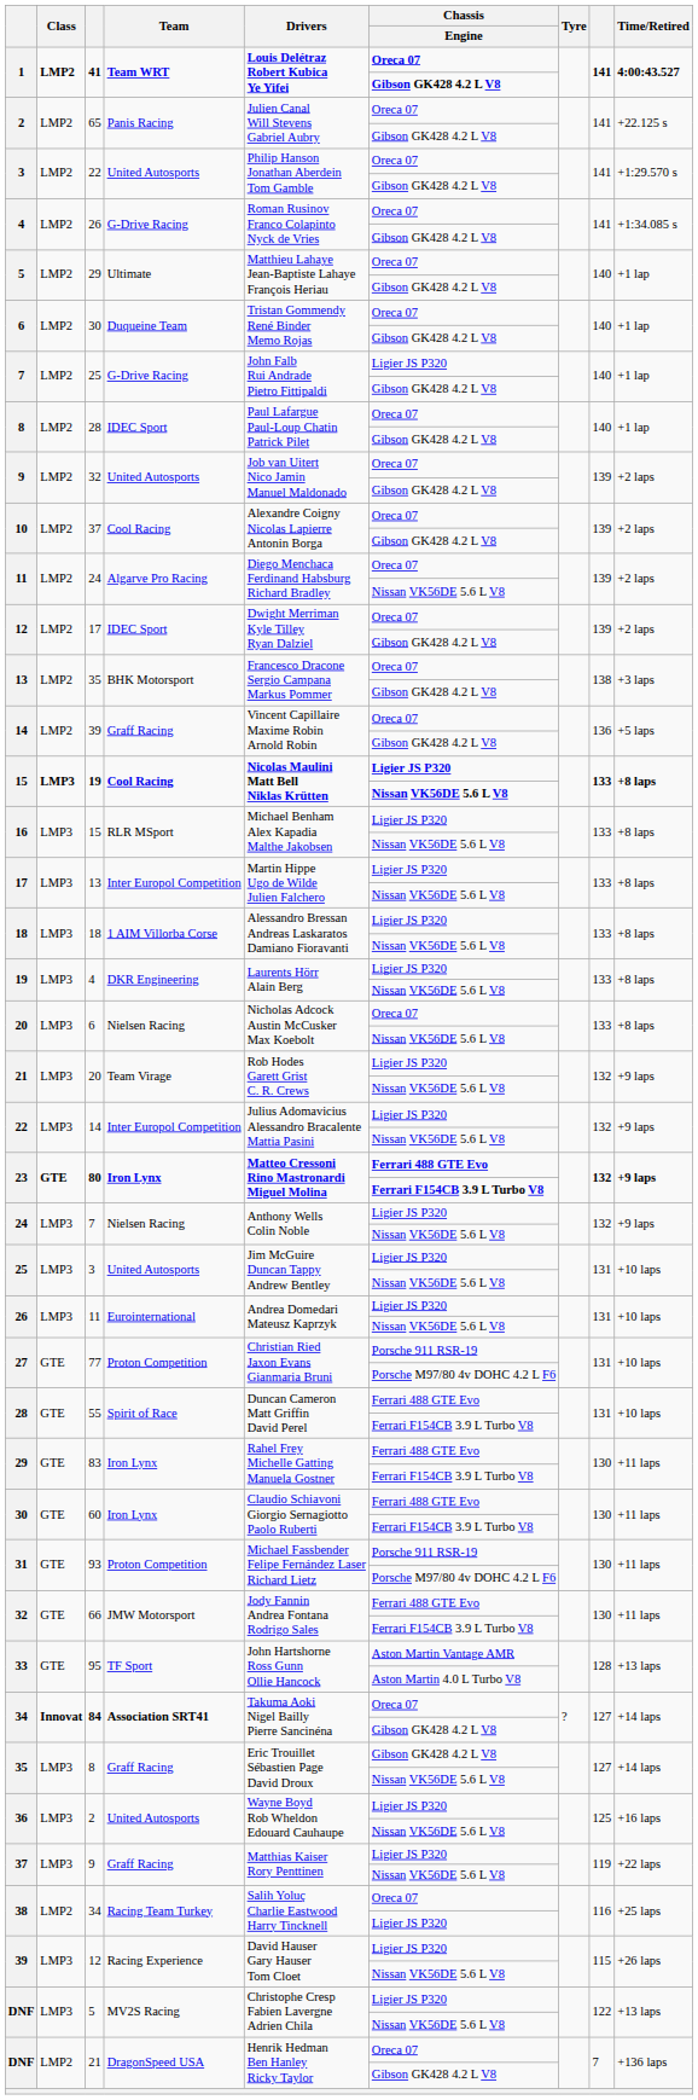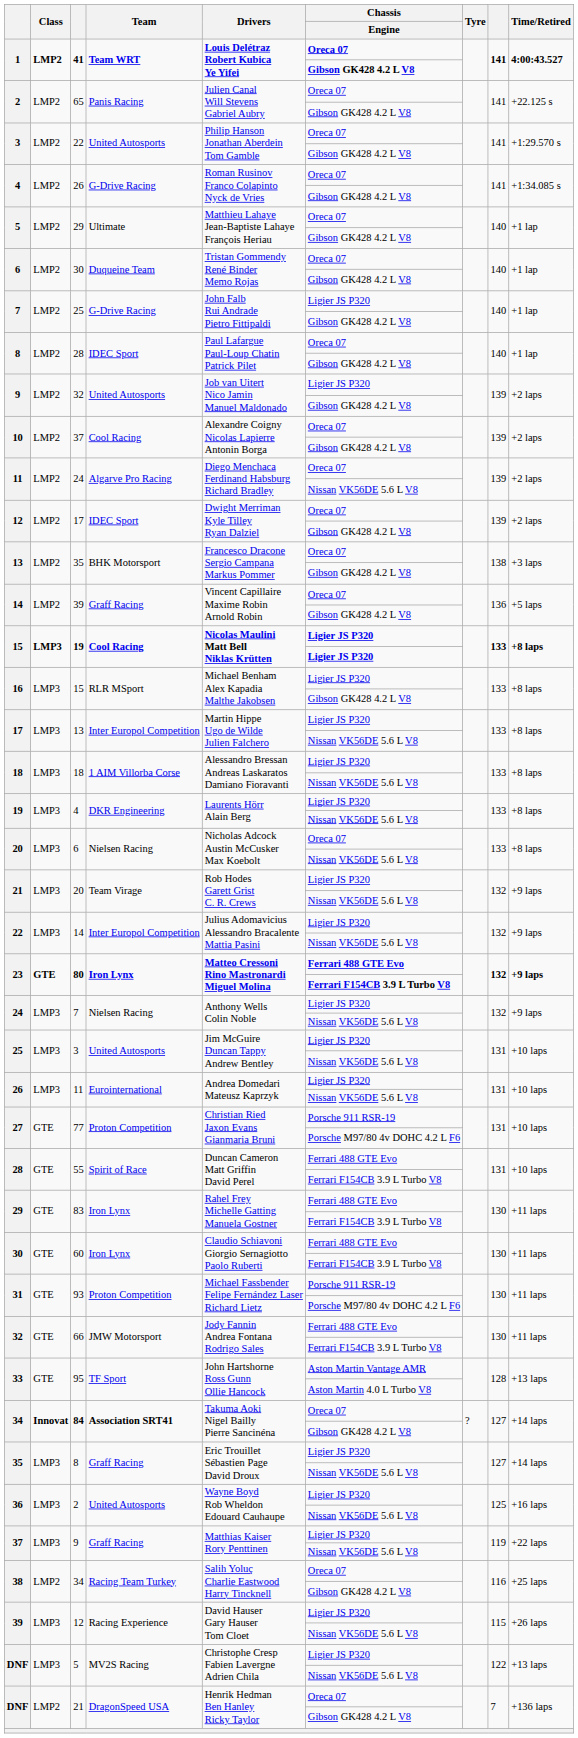row 19 | Chassis / Engine: Oreca 07 -> Ligier JS P320
row 32 | Chassis / Engine: Nissan VK56DE 5.6 L V8 -> Ligier JS P320
row 34 | Chassis / Engine: Nissan VK56DE 5.6 L V8 -> Gibson GK428 4.2 L V8
row 71 | Chassis / Engine: Gibson GK428 4.2 L V8 -> Ligier JS P320
row 78 | Chassis / Engine: Ligier JS P320 -> Gibson GK428 4.2 L V8
